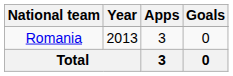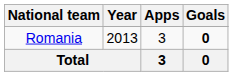2013 | Goals: normal -> bold
